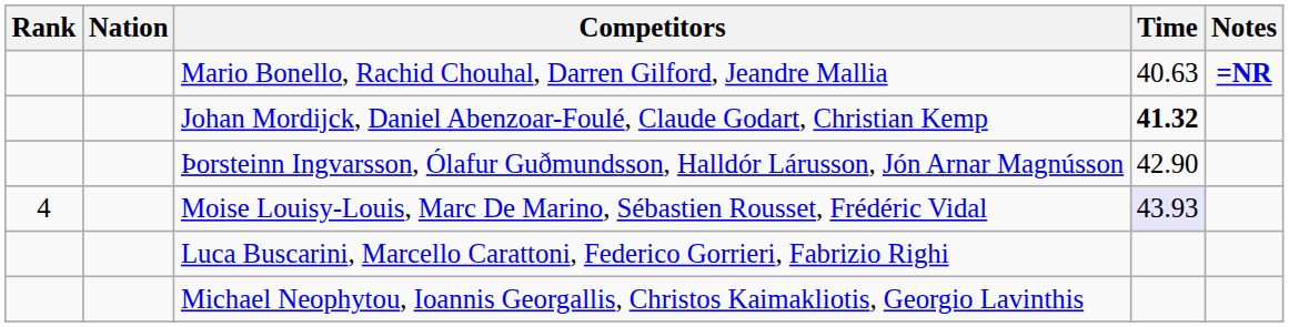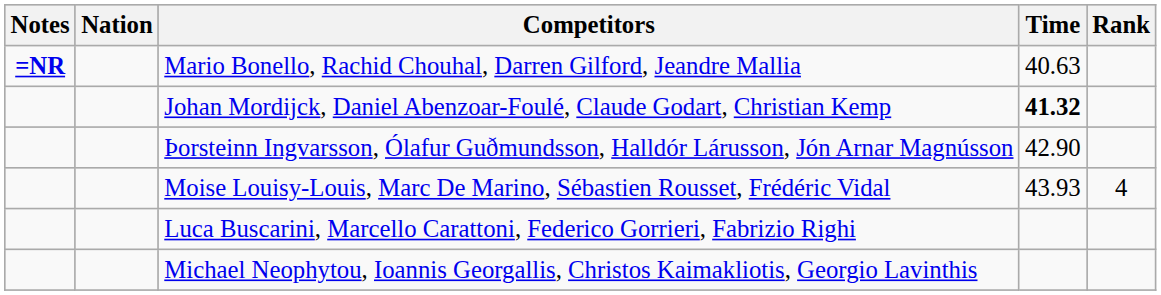columns swapped: Rank <-> Notes
row 5 | Time: lavender background -> no background
